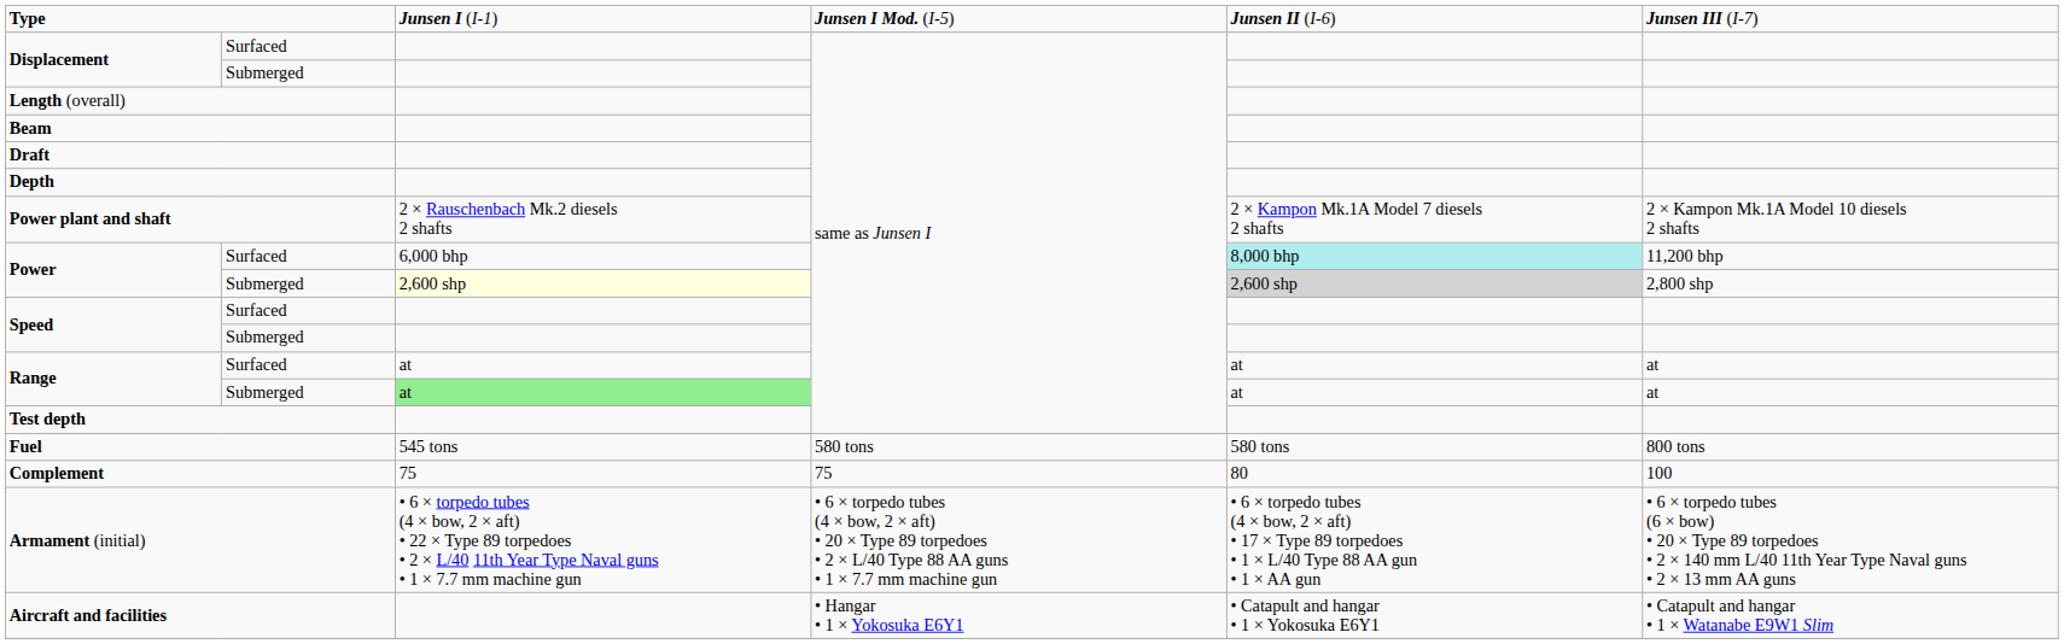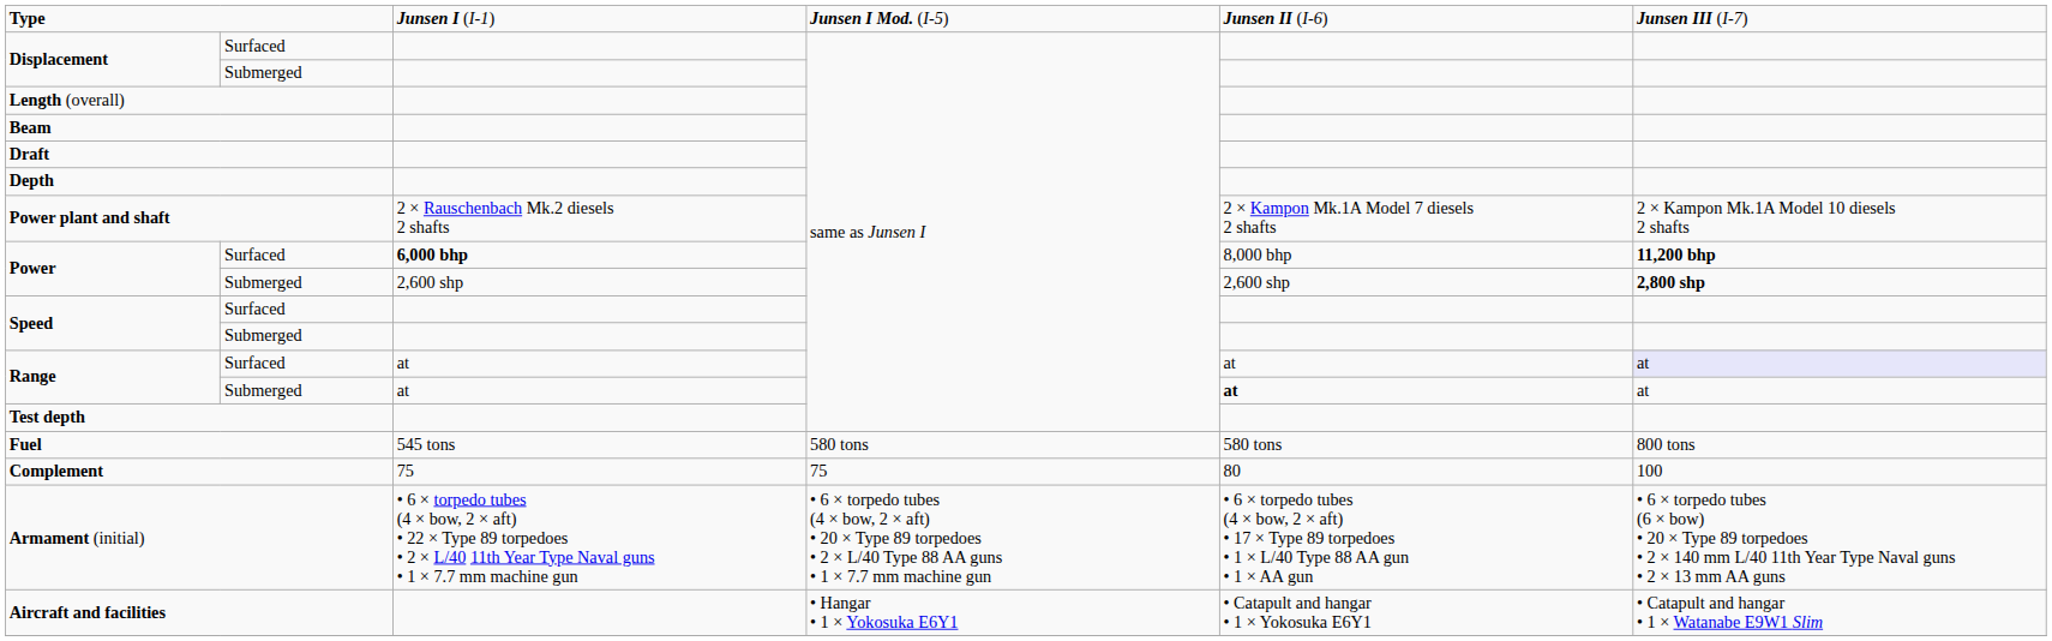Power / Surfaced | column 3: normal -> bold
Power / Surfaced | column 5: paleturquoise background -> no background
Power / Surfaced | column 6: normal -> bold
Power / Submerged | column 3: lightyellow background -> no background
Power / Submerged | column 5: lightgrey background -> no background
Power / Submerged | column 6: normal -> bold
Range / Surfaced | column 6: no background -> lavender background
Range / Submerged | column 3: lightgreen background -> no background
Range / Submerged | column 5: normal -> bold
